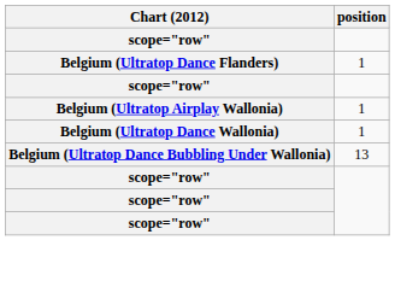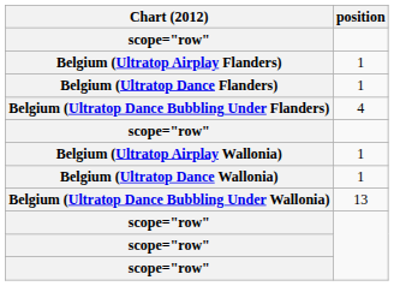+ row: Belgium (Ultratop Airplay Flanders) | 1
+ row: Belgium (Ultratop Dance Bubbling Under Flanders) | 4
